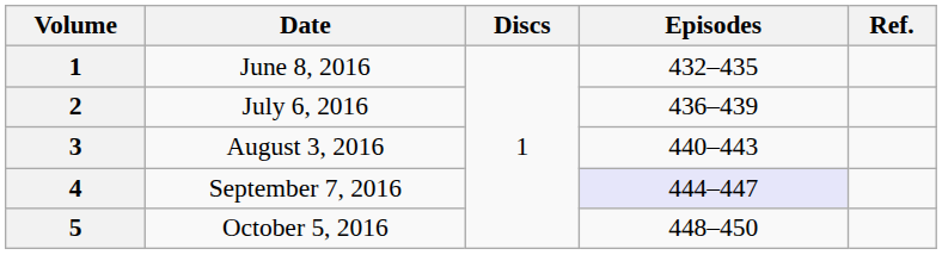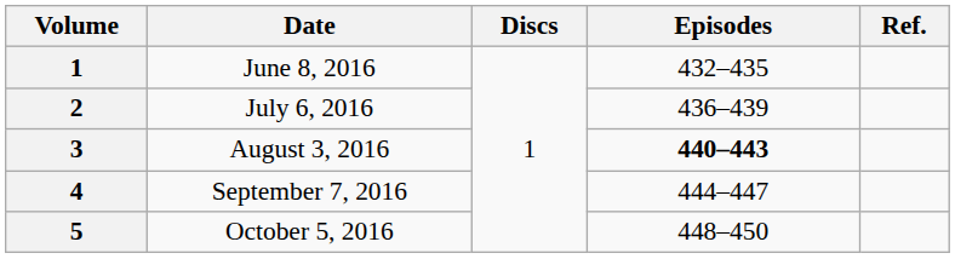August 3, 2016 | Episodes: normal -> bold
September 7, 2016 | Episodes: lavender background -> no background
